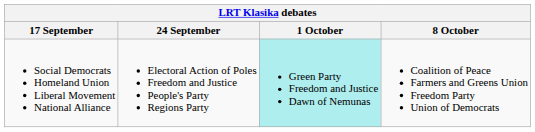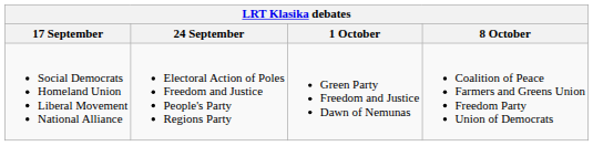row 3 | 1 October: paleturquoise background -> no background
